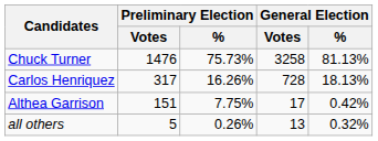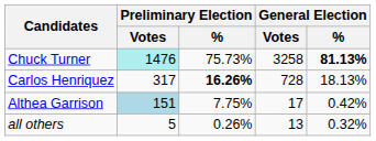Chuck Turner | Preliminary Election / Votes: no background -> paleturquoise background
Chuck Turner | General Election / %: normal -> bold
Carlos Henriquez | Preliminary Election / %: normal -> bold
Althea Garrison | Preliminary Election / Votes: no background -> lightblue background
